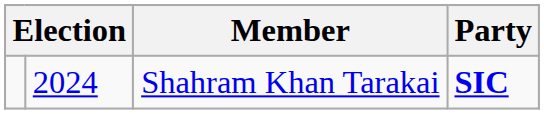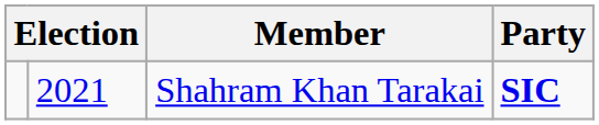Shahram Khan Tarakai | column 2: 2024 -> 2021
